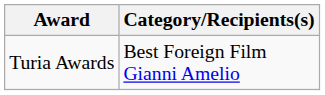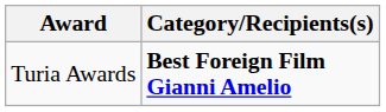Turia Awards | Category/Recipients(s): normal -> bold
